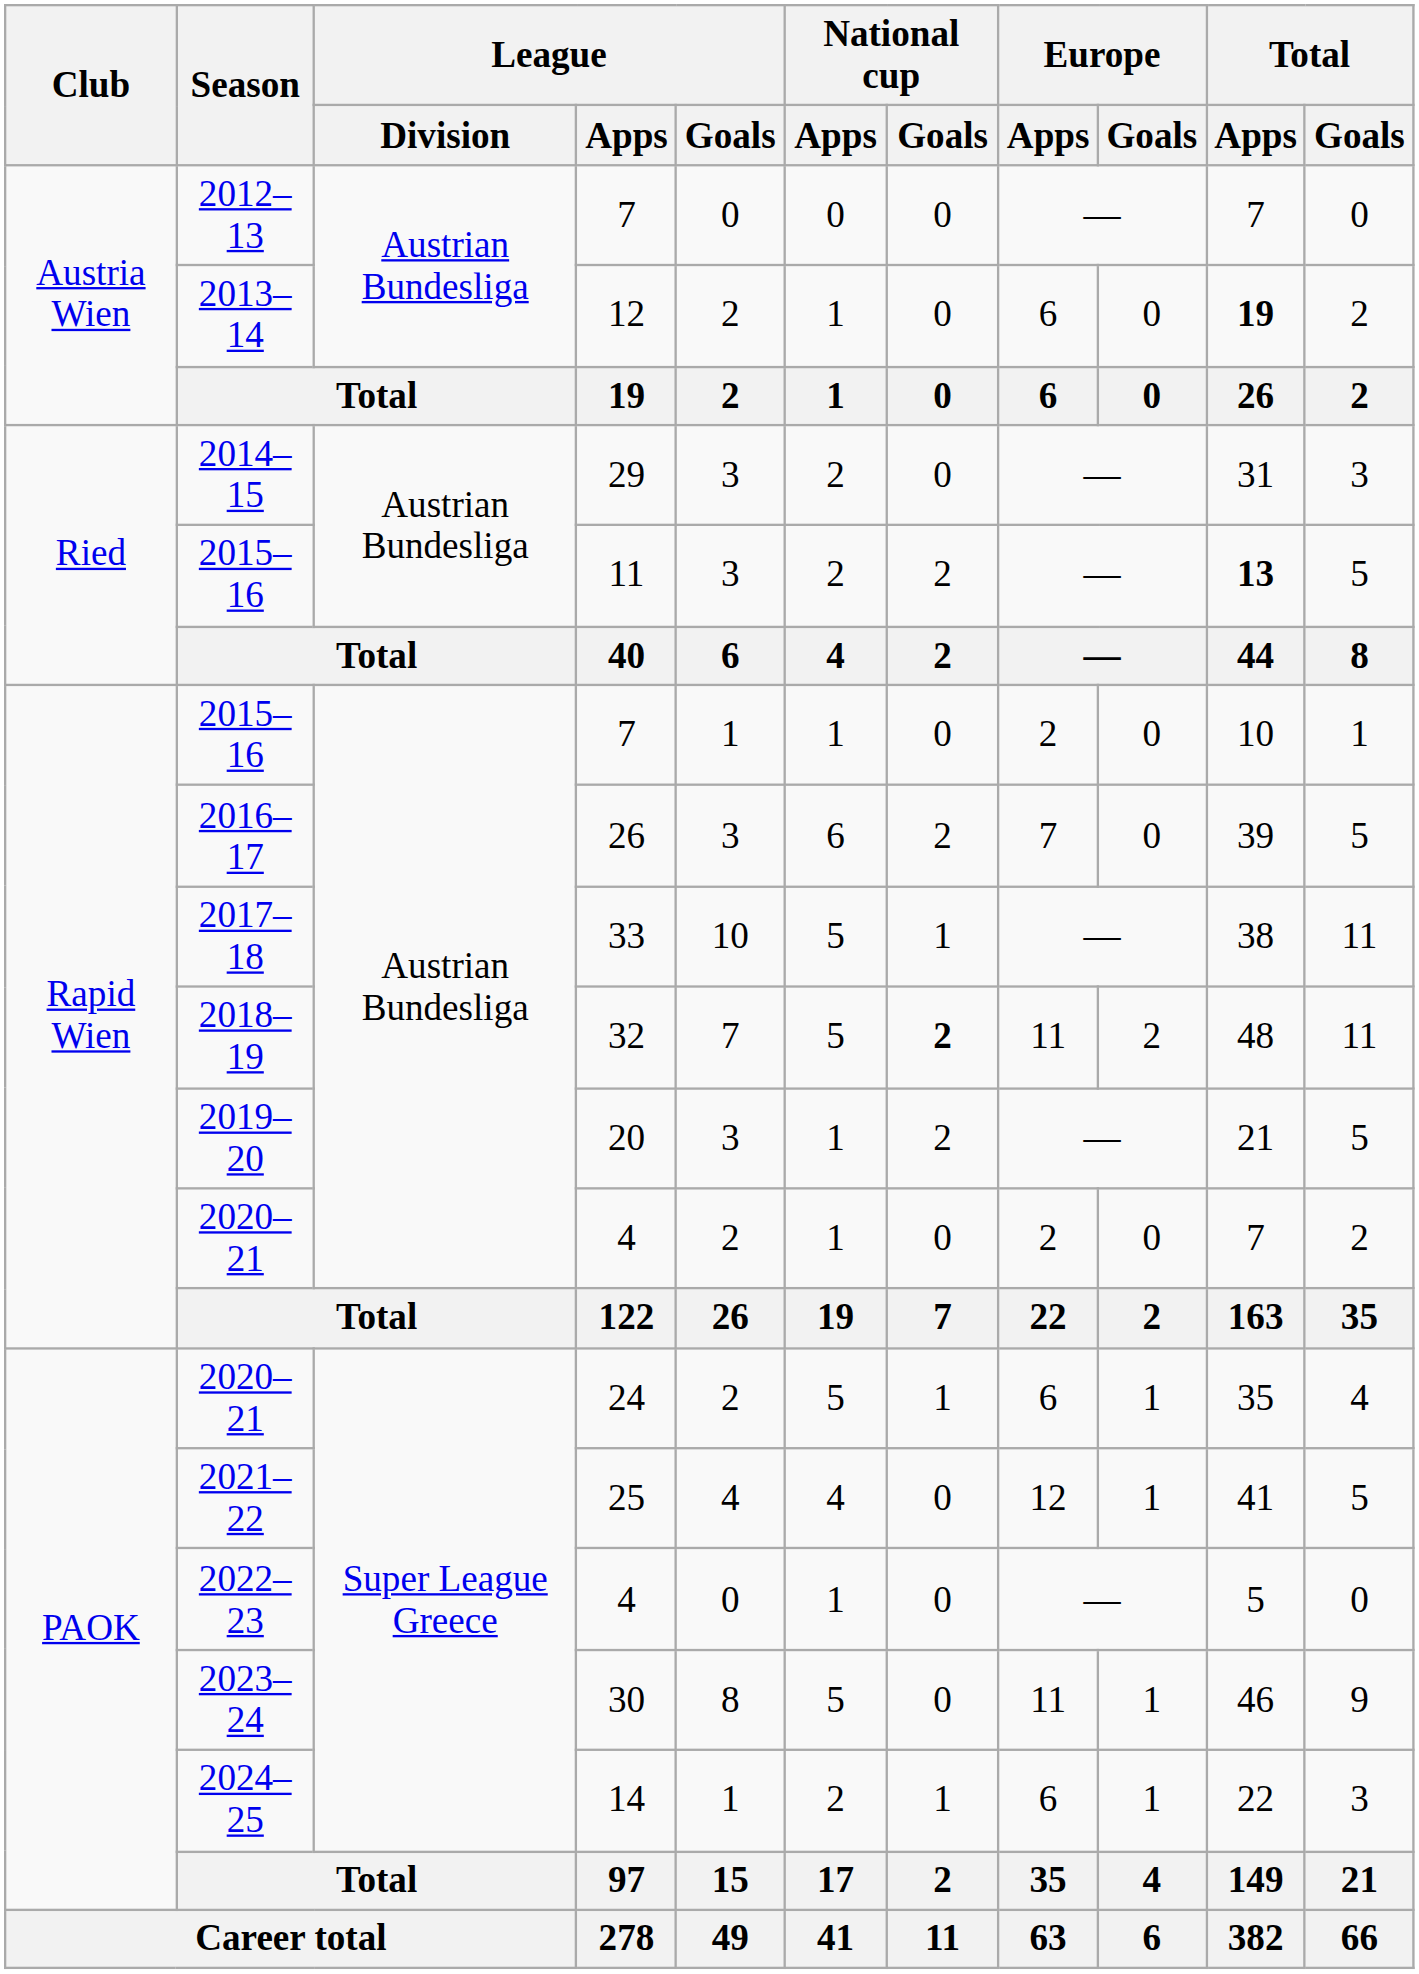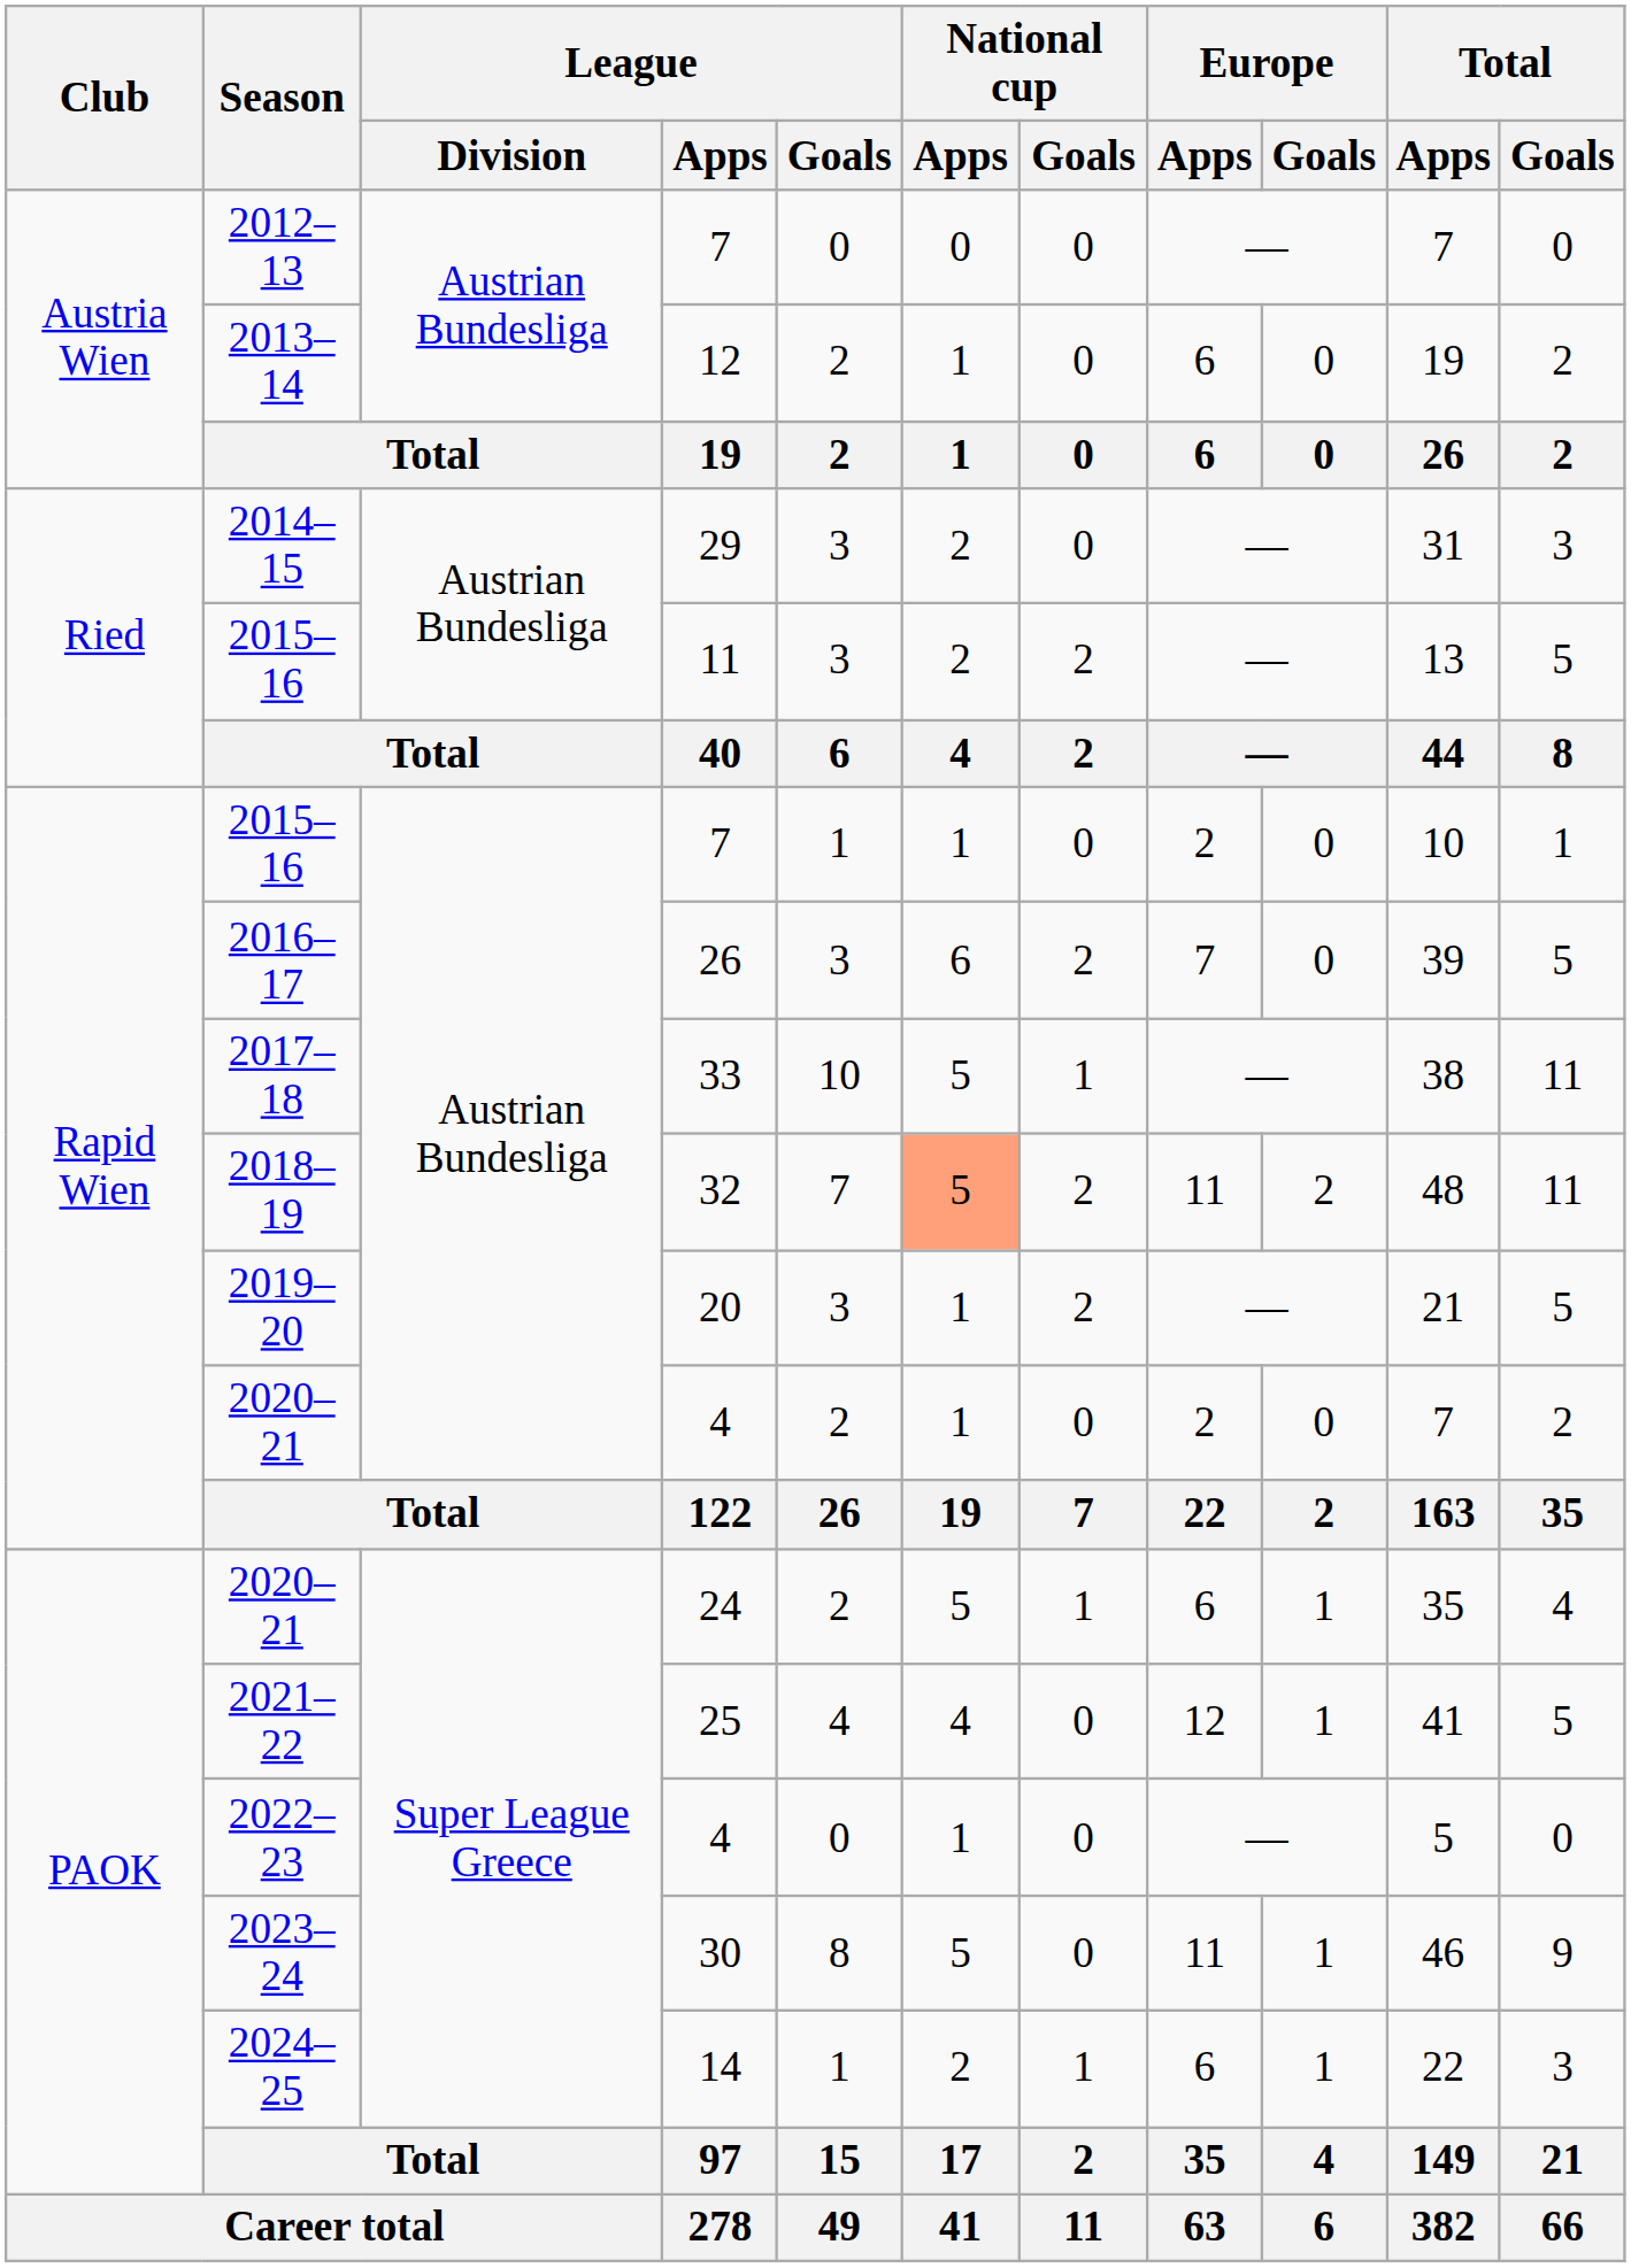2013–14 | Total / Apps: bold -> normal
2015–16 / 11 | Total / Apps: bold -> normal
2018–19 | National cup / Apps: no background -> lightsalmon background
2018–19 | National cup / Goals: bold -> normal
